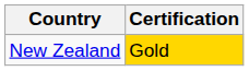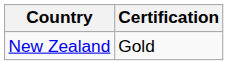New Zealand | Certification: gold background -> no background
